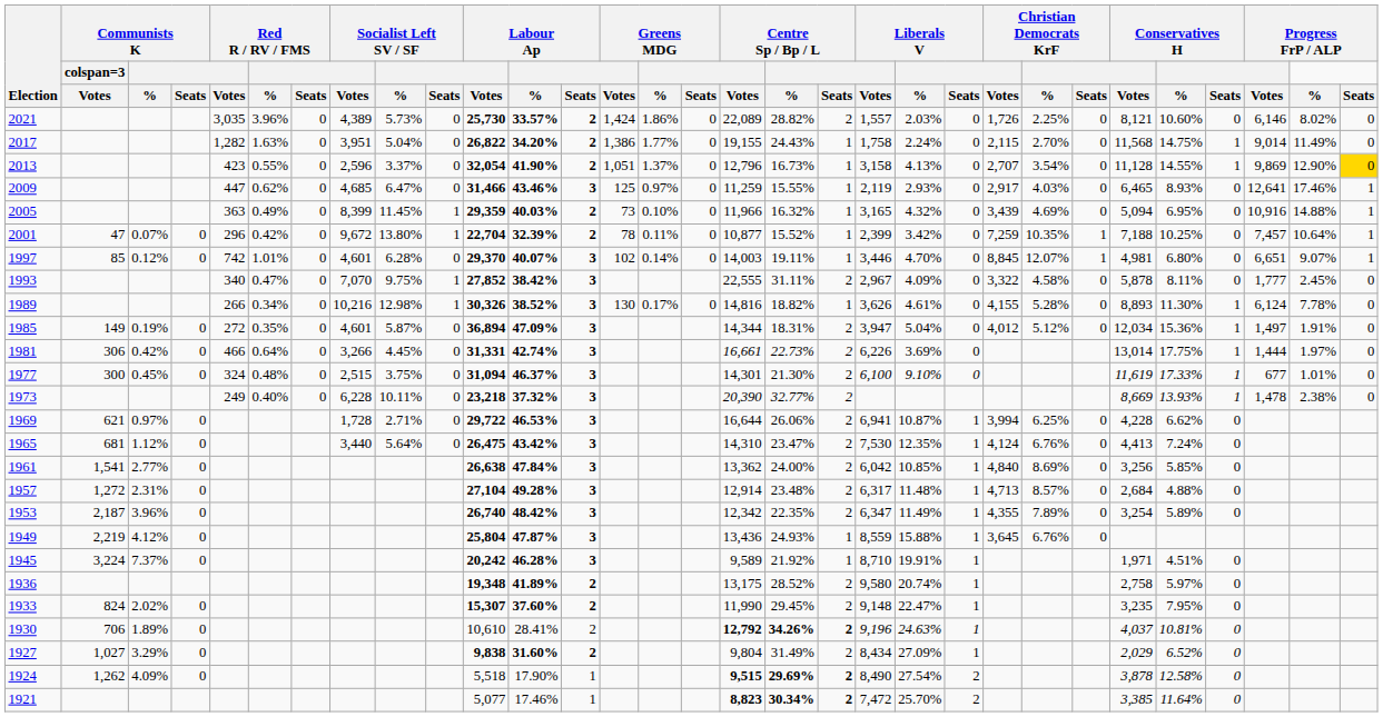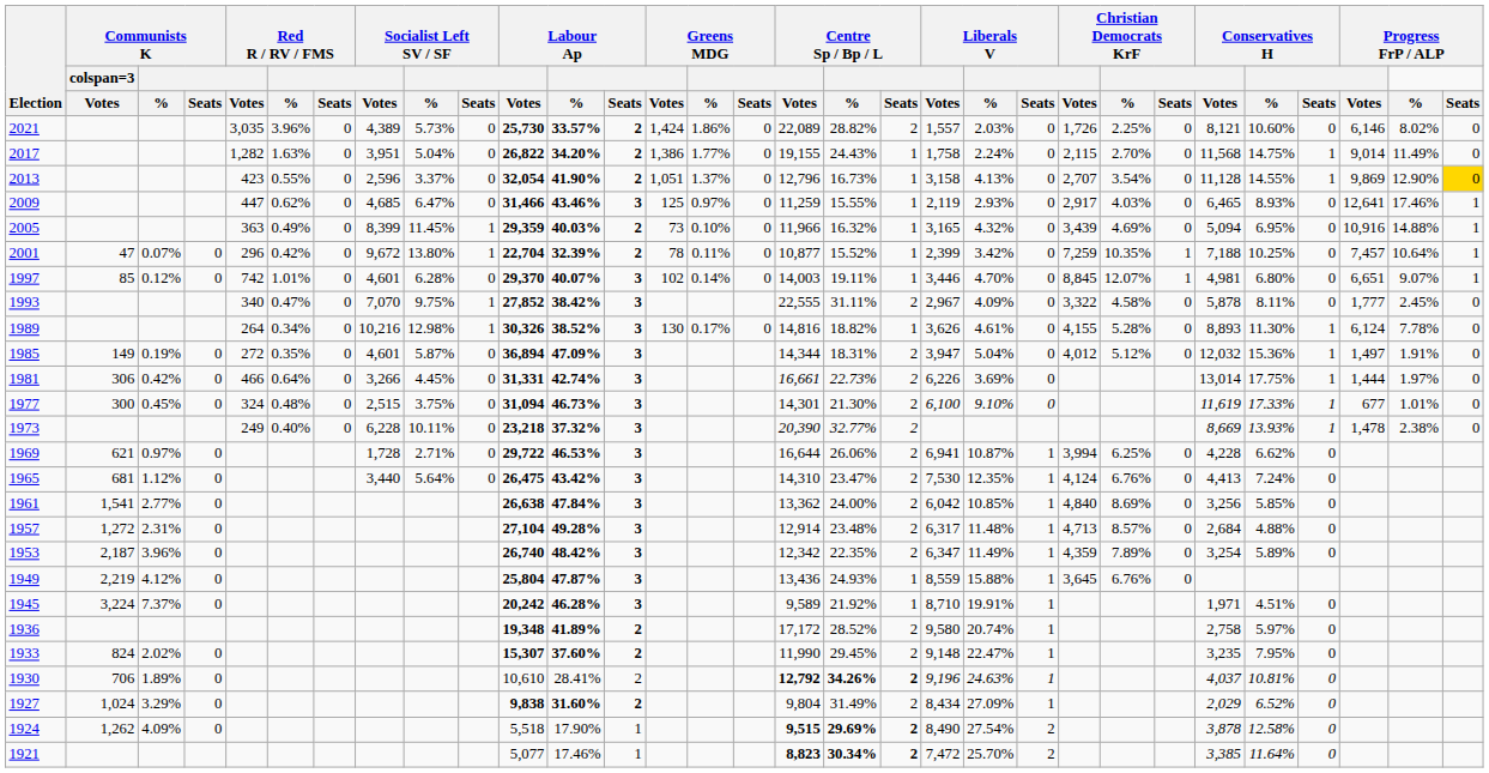1989 | Red R / RV / FMS / Votes: 266 -> 264
1985 | Conservatives H / Votes: 12,034 -> 12,032
1977 | Labour Ap / %: 46.37% -> 46.73%
1953 | Christian Democrats KrF / Votes: 4,355 -> 4,359
1936 | Centre Sp / Bp / L / Votes: 13,175 -> 17,172
1927 | Communists K / colspan=3 / Votes: 1,027 -> 1,024
